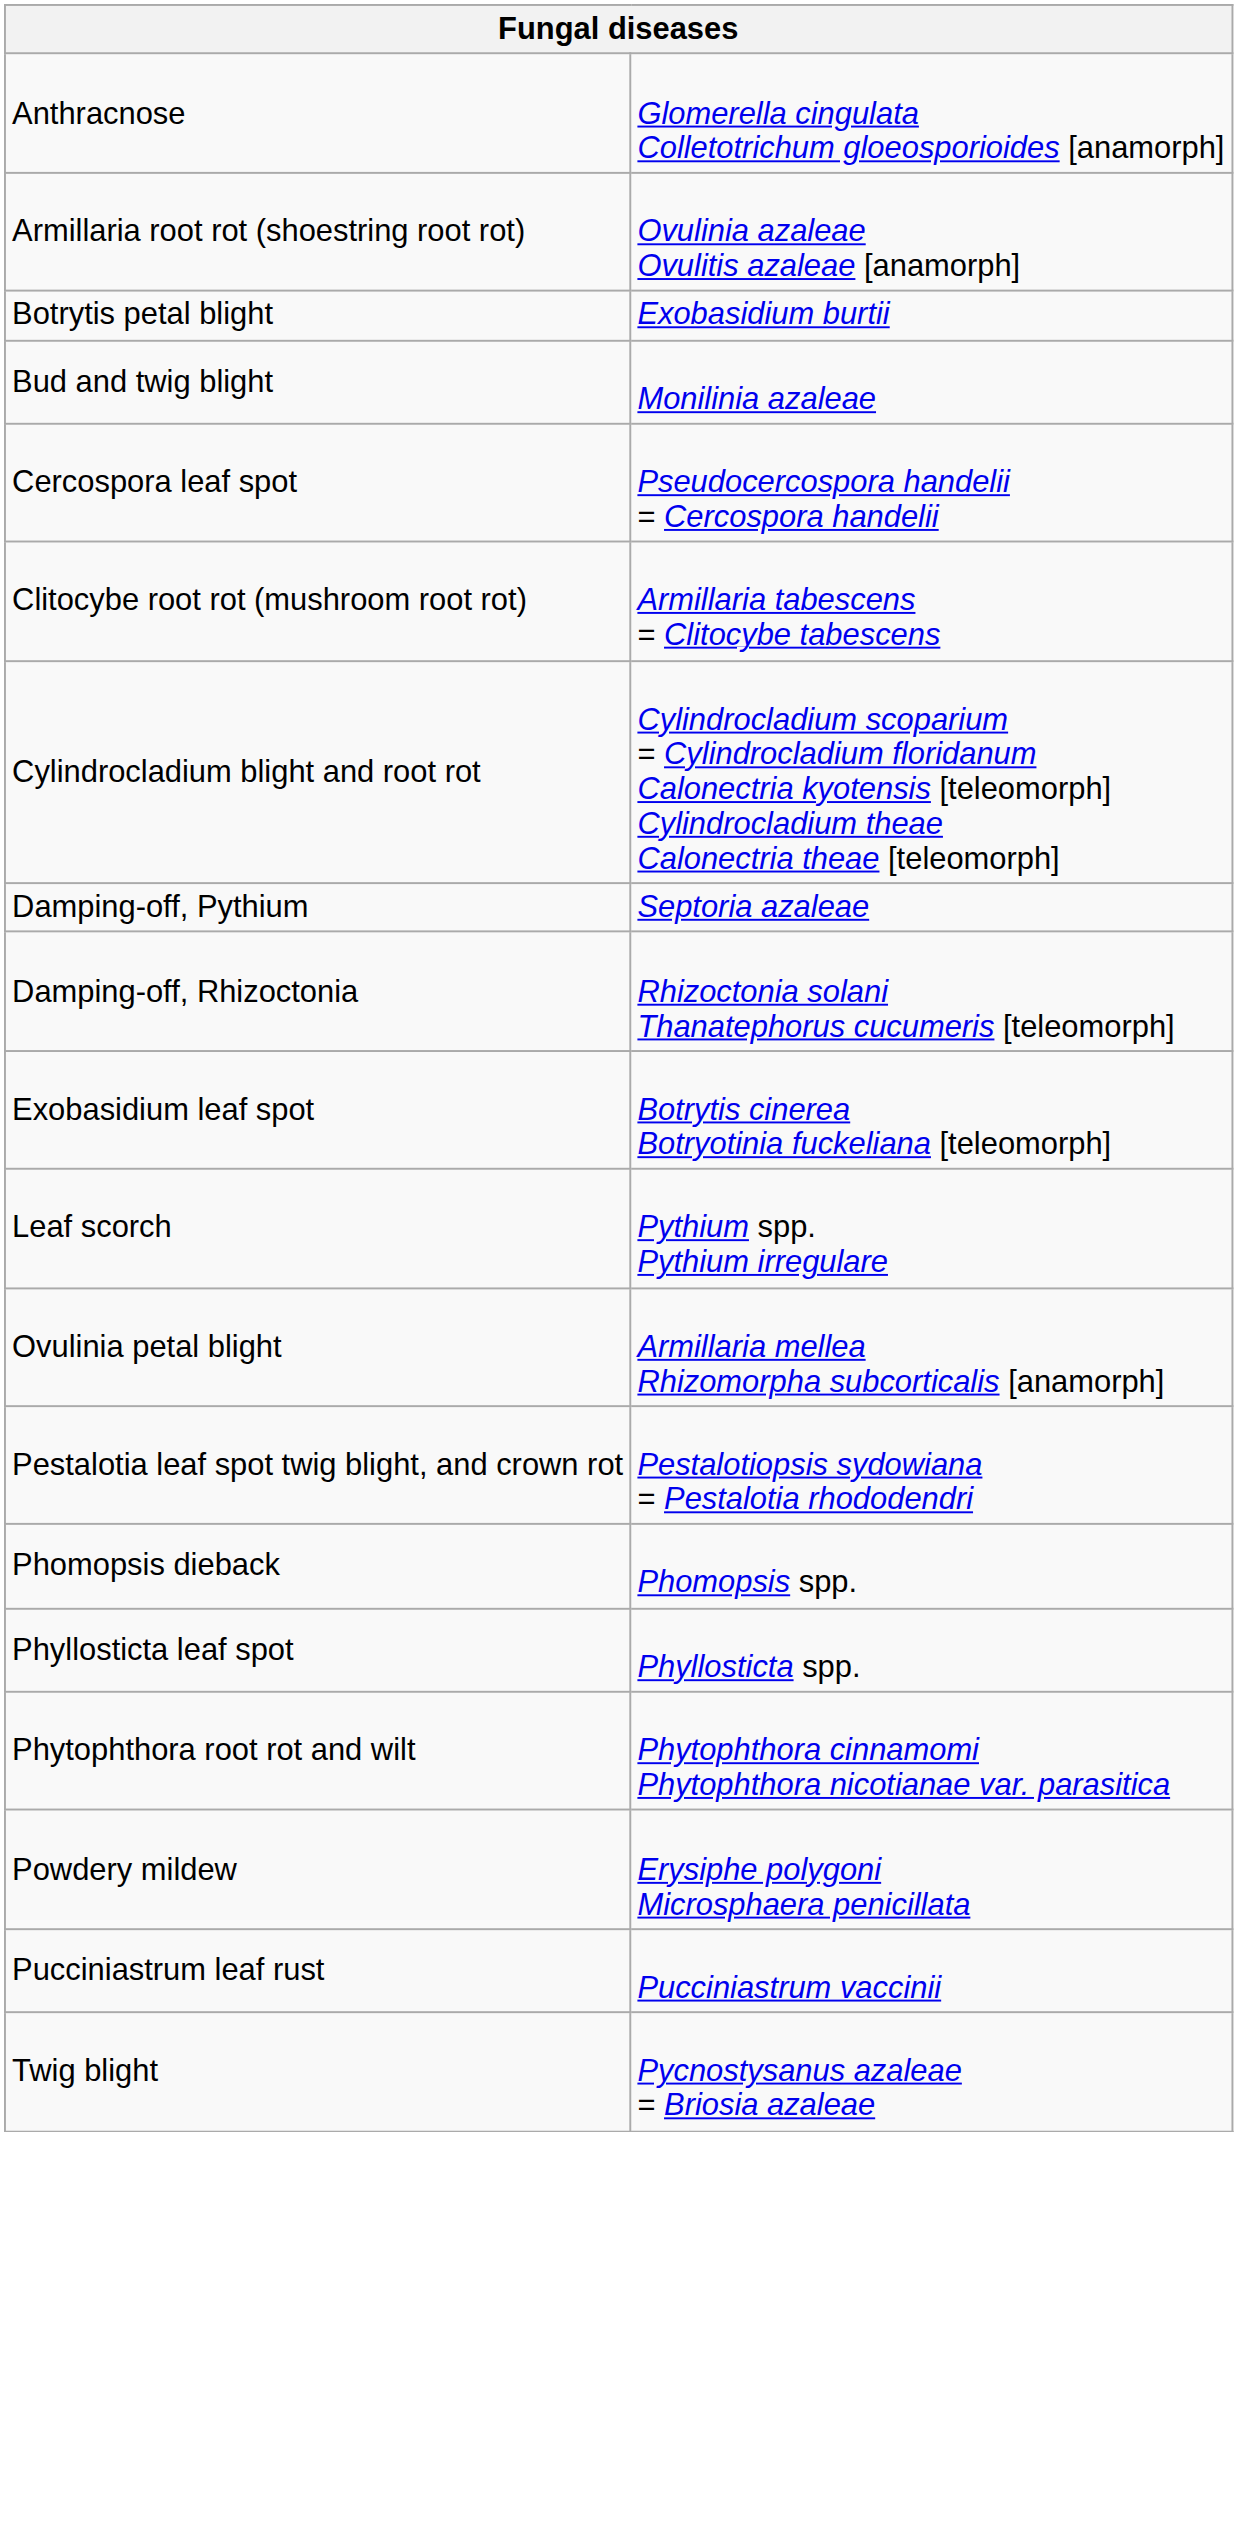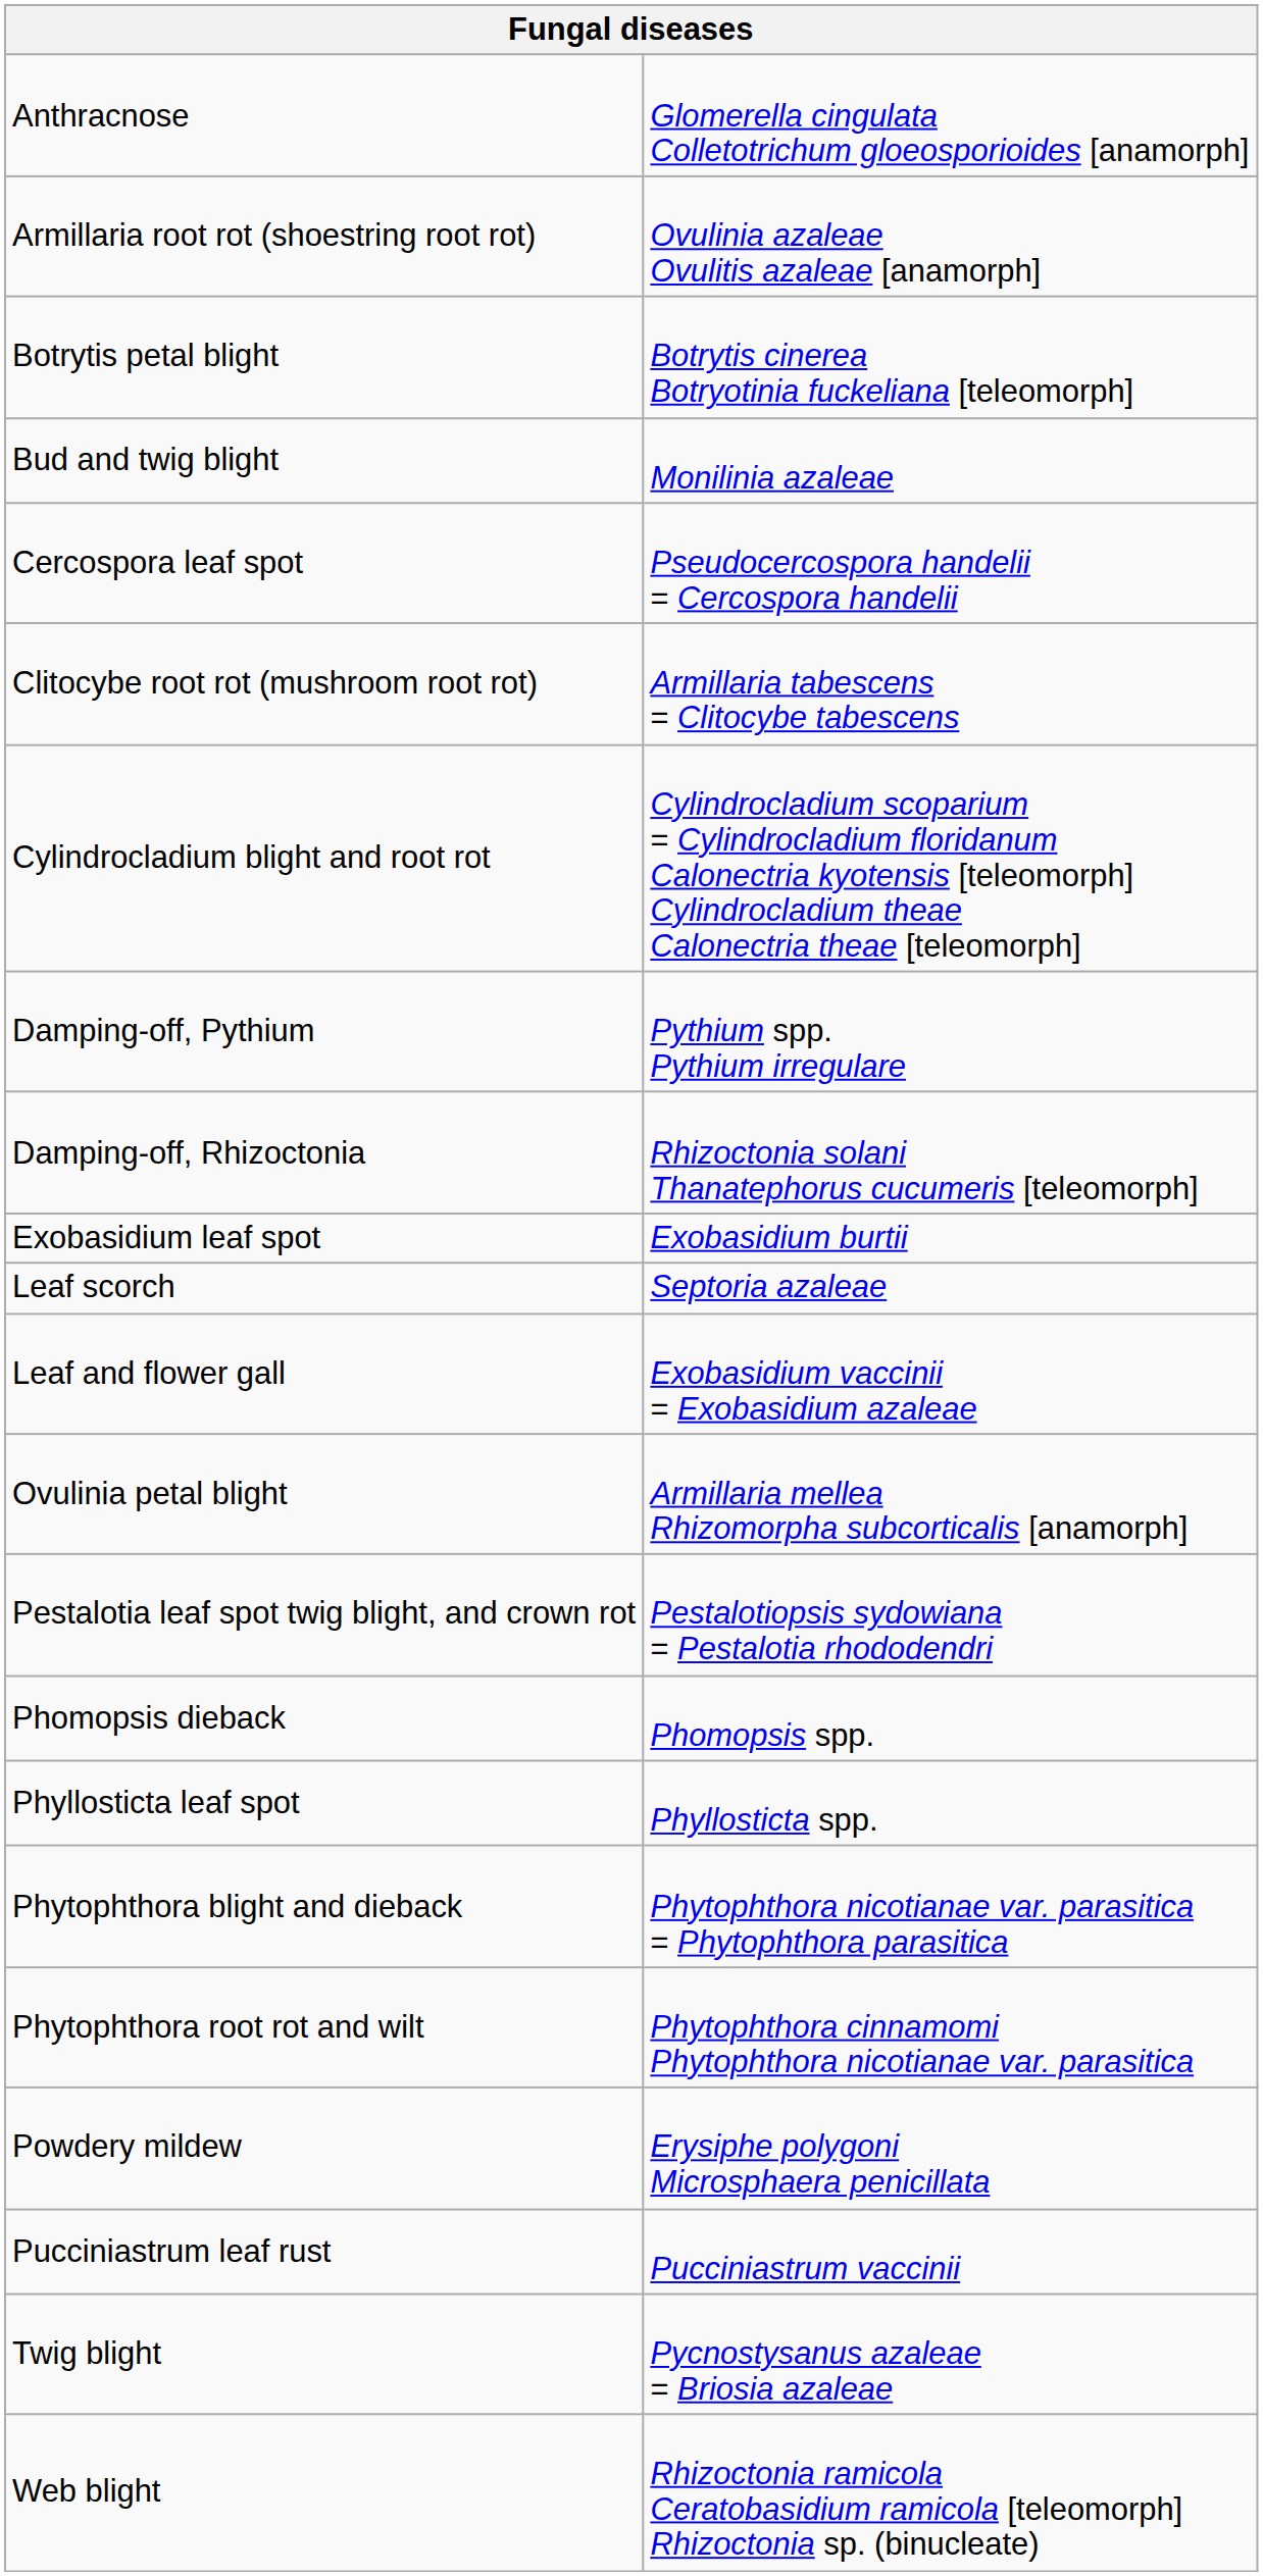Botrytis petal blight | column 2: Exobasidium burtii -> Botrytis cinerea Botryotinia fuckeliana [teleomorph]
Damping-off, Pythium | column 2: Septoria azaleae -> Pythium spp. Pythium irregulare
Exobasidium leaf spot | column 2: Botrytis cinerea Botryotinia fuckeliana [teleomorph] -> Exobasidium burtii
Leaf scorch | column 2: Pythium spp. Pythium irregulare -> Septoria azaleae
+ row: Leaf and flower gall | Exobasidium vaccinii = Exobasidium azaleae
+ row: Phytophthora blight and dieback | Phytophthora nicotianae var. parasitica = Phytophthora parasitica
+ row: Web blight | Rhizoctonia ramicola Ceratobasidium ramicola [teleomorph] Rhizoctonia sp. (binucleate)
